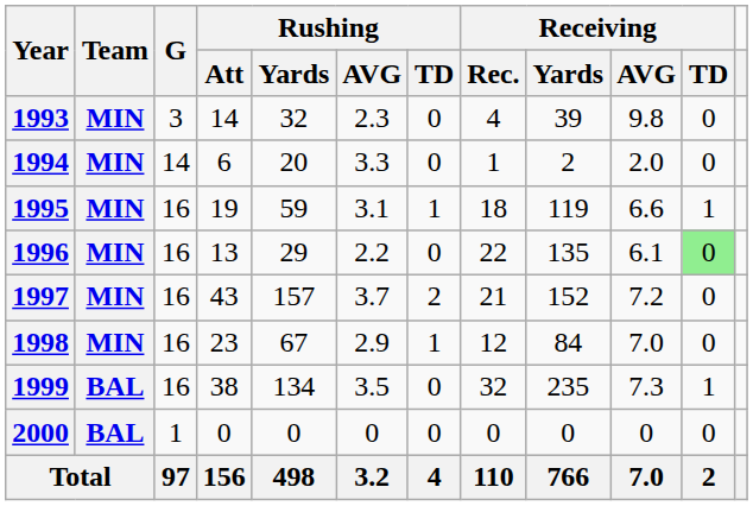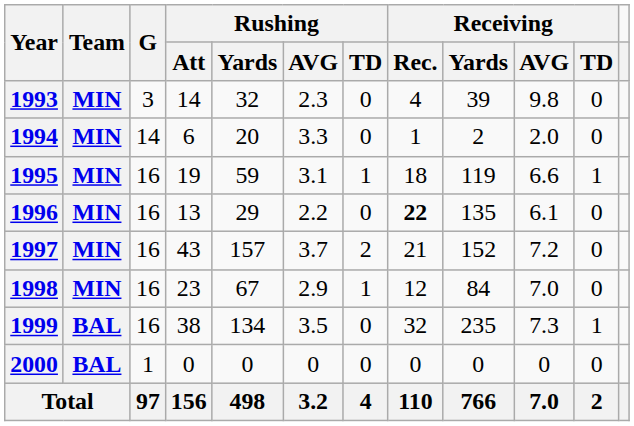1996 | Receiving / Rec.: normal -> bold
1996 | Receiving / TD: lightgreen background -> no background
